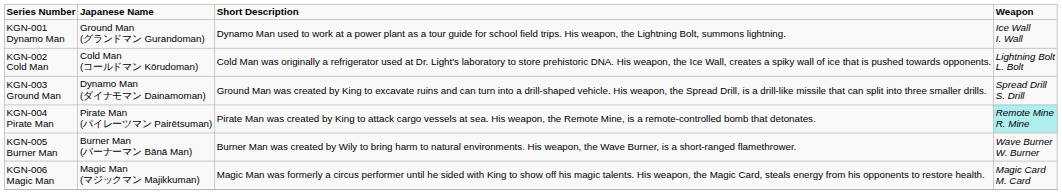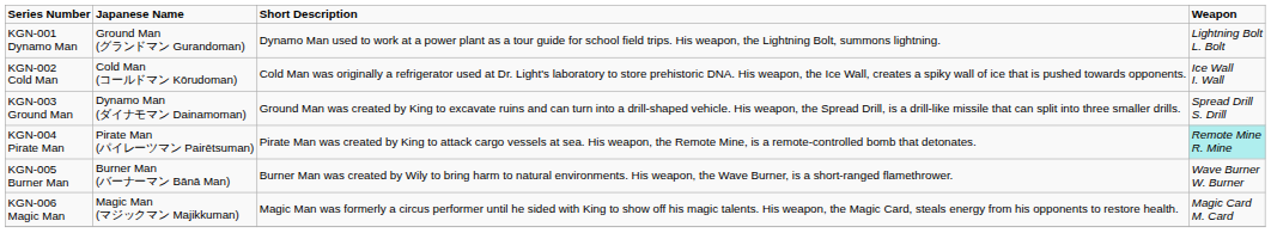KGN-001 Dynamo Man | Weapon: Ice Wall I. Wall -> Lightning Bolt L. Bolt
KGN-002 Cold Man | Weapon: Lightning Bolt L. Bolt -> Ice Wall I. Wall
